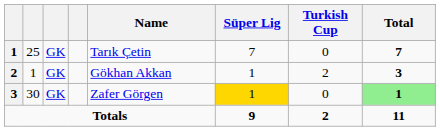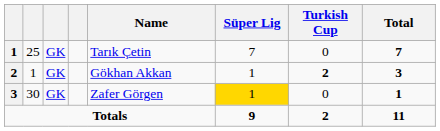row 3 | Turkish Cup: normal -> bold
row 4 | Total: lightgreen background -> no background
